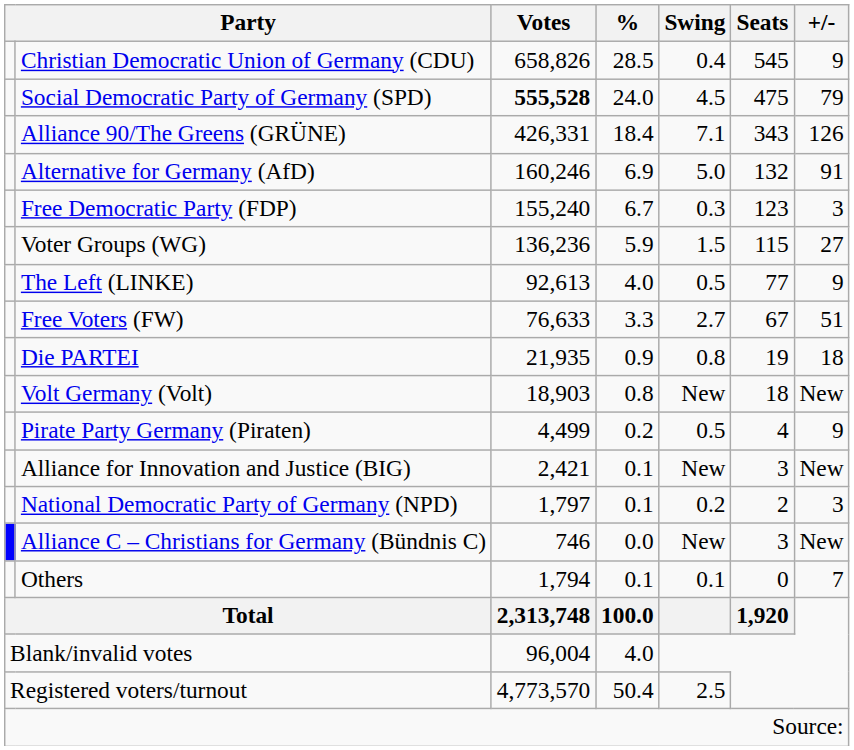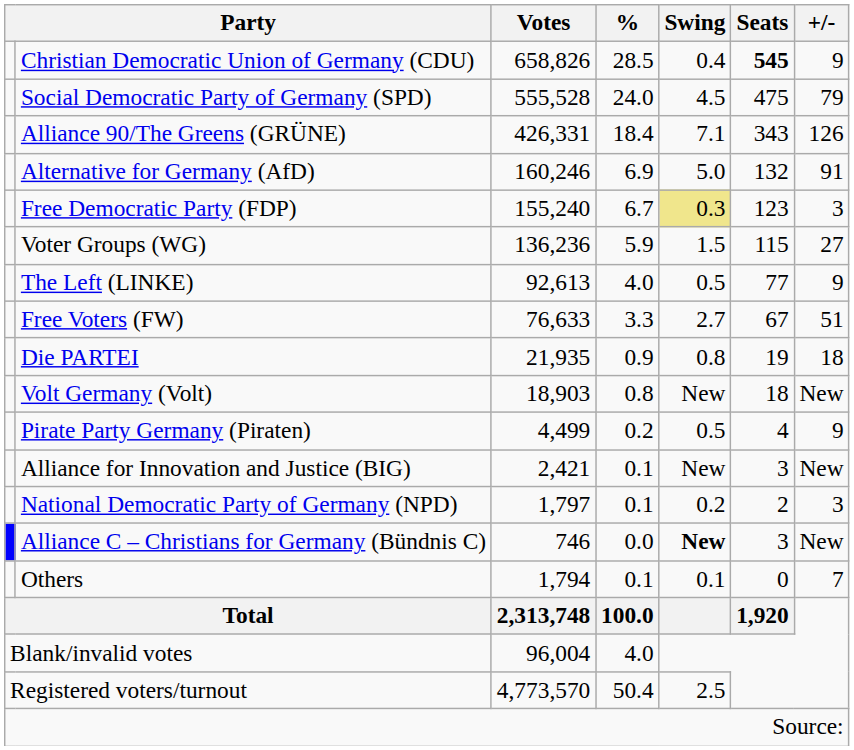Christian Democratic Union of Germany (CDU) | Seats: normal -> bold
Social Democratic Party of Germany (SPD) | Votes: bold -> normal
Free Democratic Party (FDP) | Swing: no background -> khaki background
Alliance C – Christians for Germany (Bündnis C) | Swing: normal -> bold
